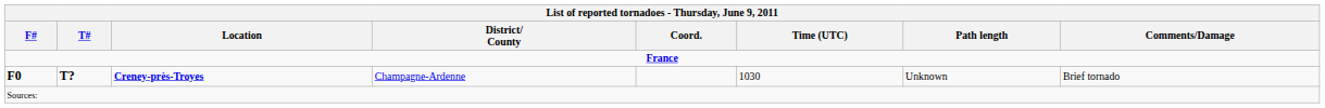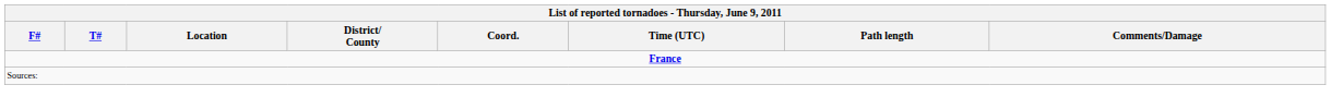- row: F0 | T? | Creney-près-Troyes | Champagne-Ardenne | 1030 | Unknown | Brief tornado
